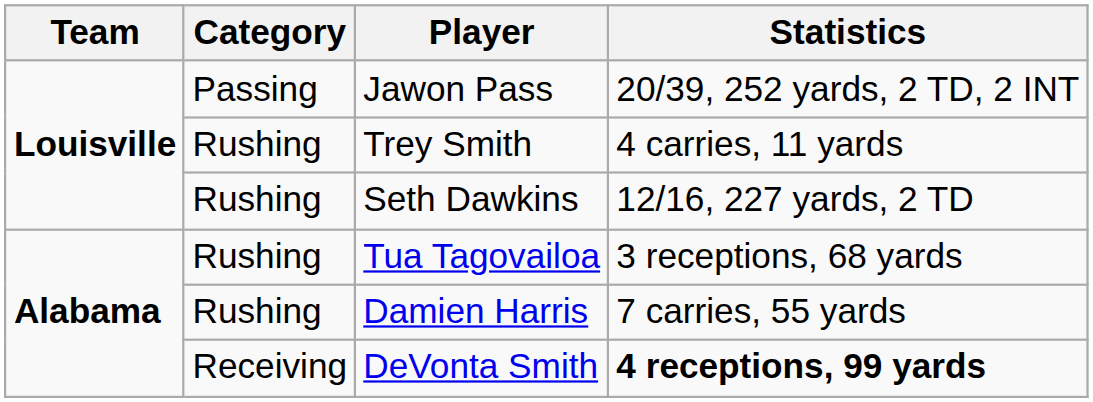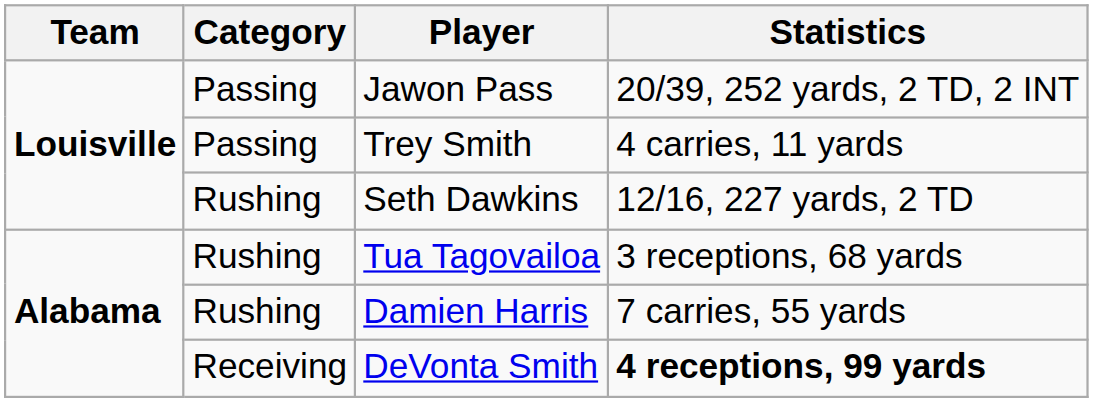Trey Smith | Category: Rushing -> Passing
